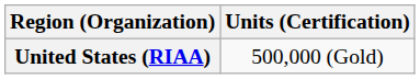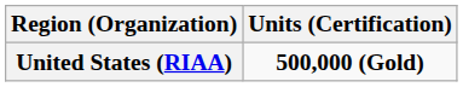United States (RIAA) | Units (Certification): normal -> bold
